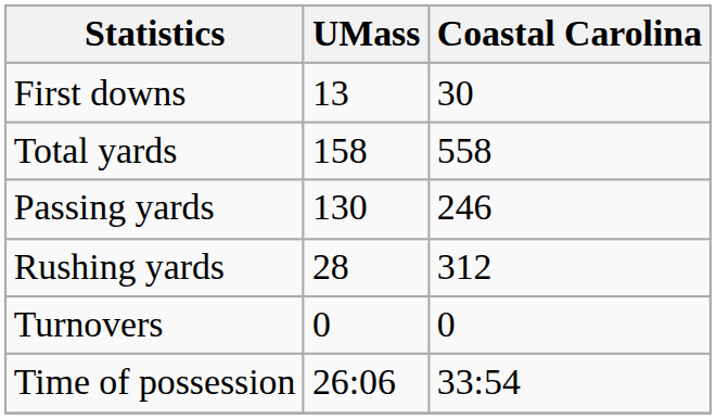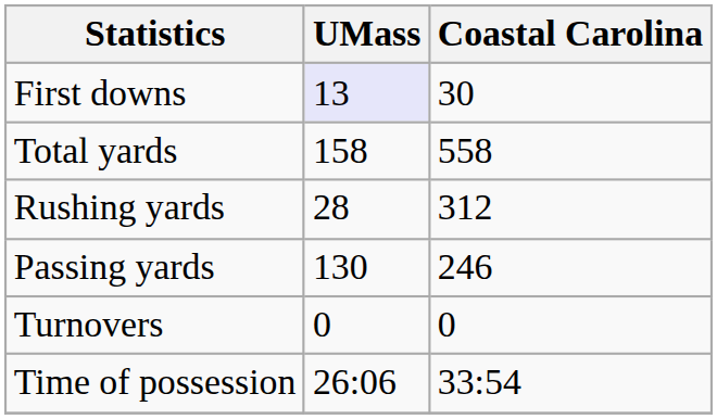First downs | UMass: no background -> lavender background
rows swapped: Rushing yards <-> Passing yards
